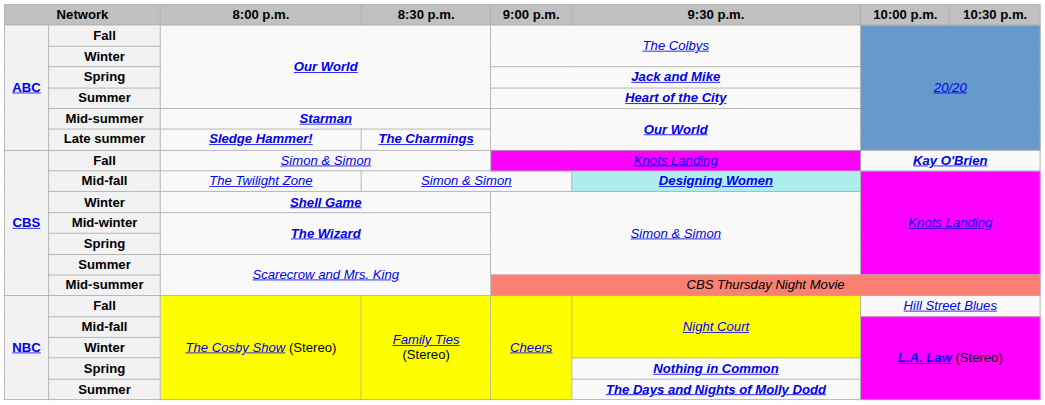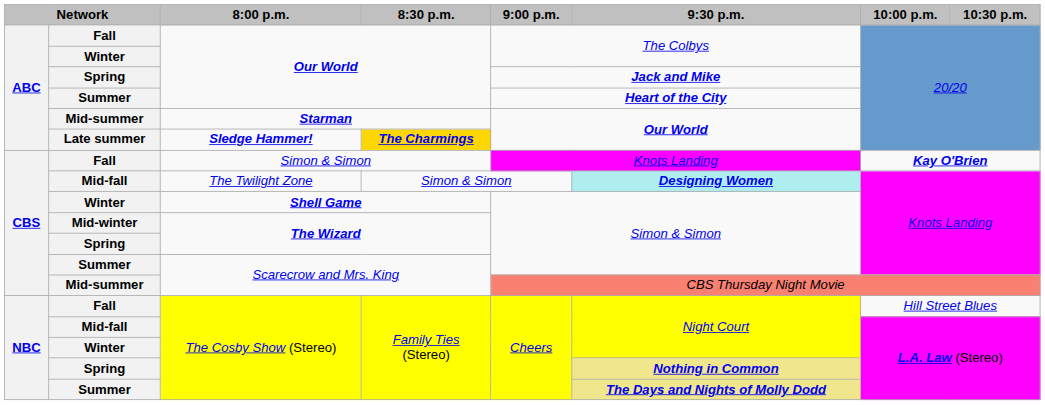Sledge Hammer! | 8:30 p.m.: no background -> gold background
Spring / The Cosby Show (Stereo) | 9:30 p.m.: no background -> khaki background
Summer / The Cosby Show (Stereo) | 9:30 p.m.: no background -> khaki background
